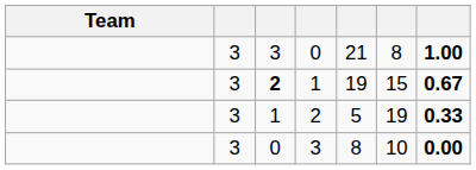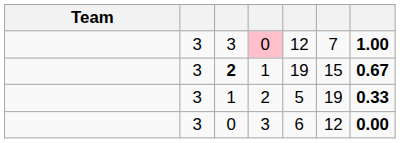row 2 | column 4: no background -> pink background
row 2 | column 5: 21 -> 12
row 2 | column 6: 8 -> 7
row 5 | column 5: 8 -> 6
row 5 | column 6: 10 -> 12
